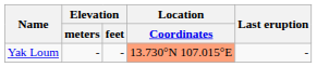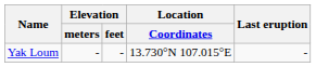Yak Loum | Location / Coordinates: lightsalmon background -> no background
